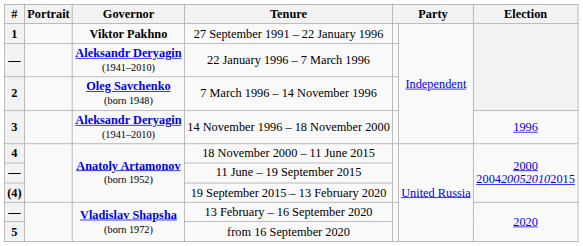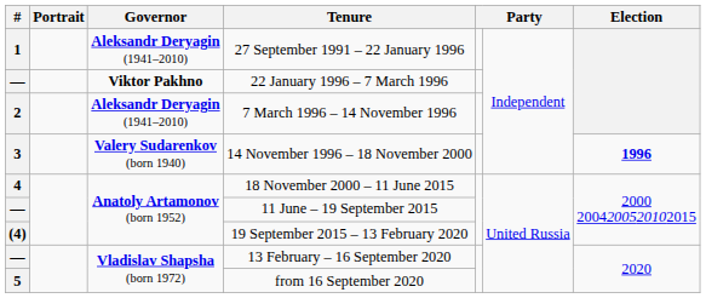27 September 1991 – 22 January 1996 | Governor: Viktor Pakhno -> Aleksandr Deryagin (1941–2010)
22 January 1996 – 7 March 1996 | Governor: Aleksandr Deryagin (1941–2010) -> Viktor Pakhno
7 March 1996 – 14 November 1996 | Governor: Oleg Savchenko (born 1948) -> Aleksandr Deryagin (1941–2010)
14 November 1996 – 18 November 2000 | Governor: Aleksandr Deryagin (1941–2010) -> Valery Sudarenkov (born 1940)
14 November 1996 – 18 November 2000 | Election: normal -> bold
